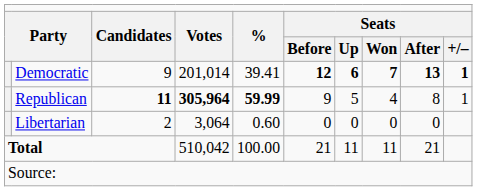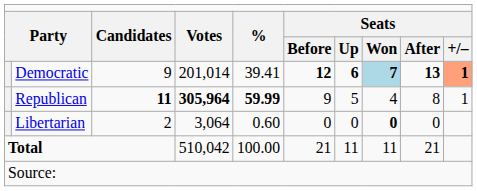Democratic | column 8: no background -> lightblue background
Democratic | column 10: no background -> lightsalmon background
Libertarian | column 8: normal -> bold
